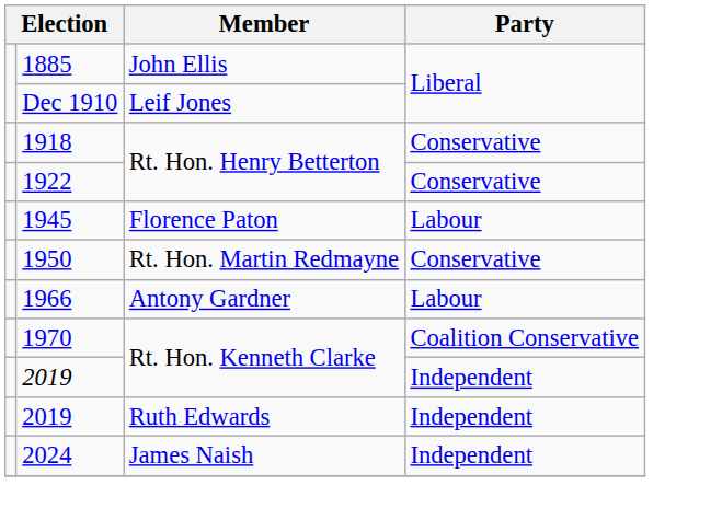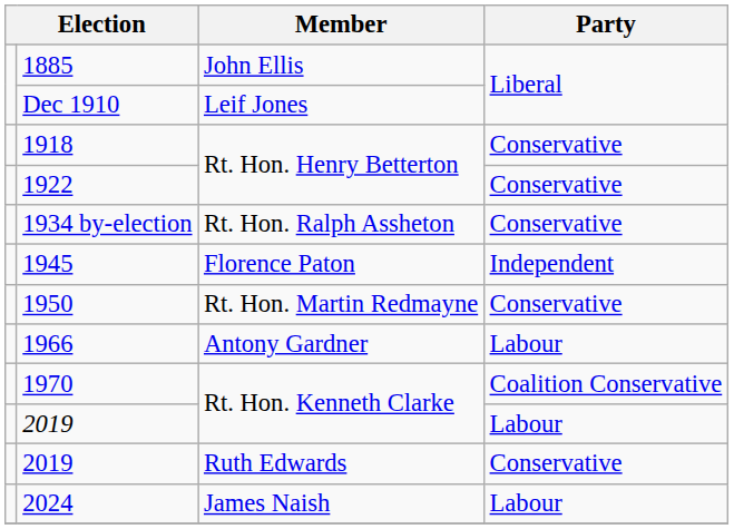+ row: 1934 by-election | Rt. Hon. Ralph Assheton | Conservative
1945 | Party: Labour -> Independent
2019 / Rt. Hon. Kenneth Clarke | Party: Independent -> Labour
2019 / Ruth Edwards | Party: Independent -> Conservative
2024 | Party: Independent -> Labour
